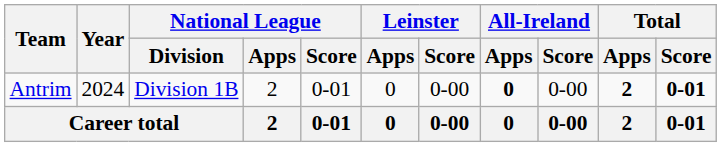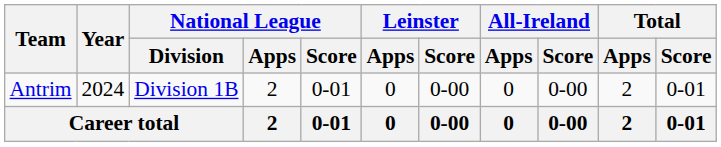Antrim | All-Ireland / Apps: bold -> normal
Antrim | Total / Apps: bold -> normal
Antrim | Total / Score: bold -> normal
